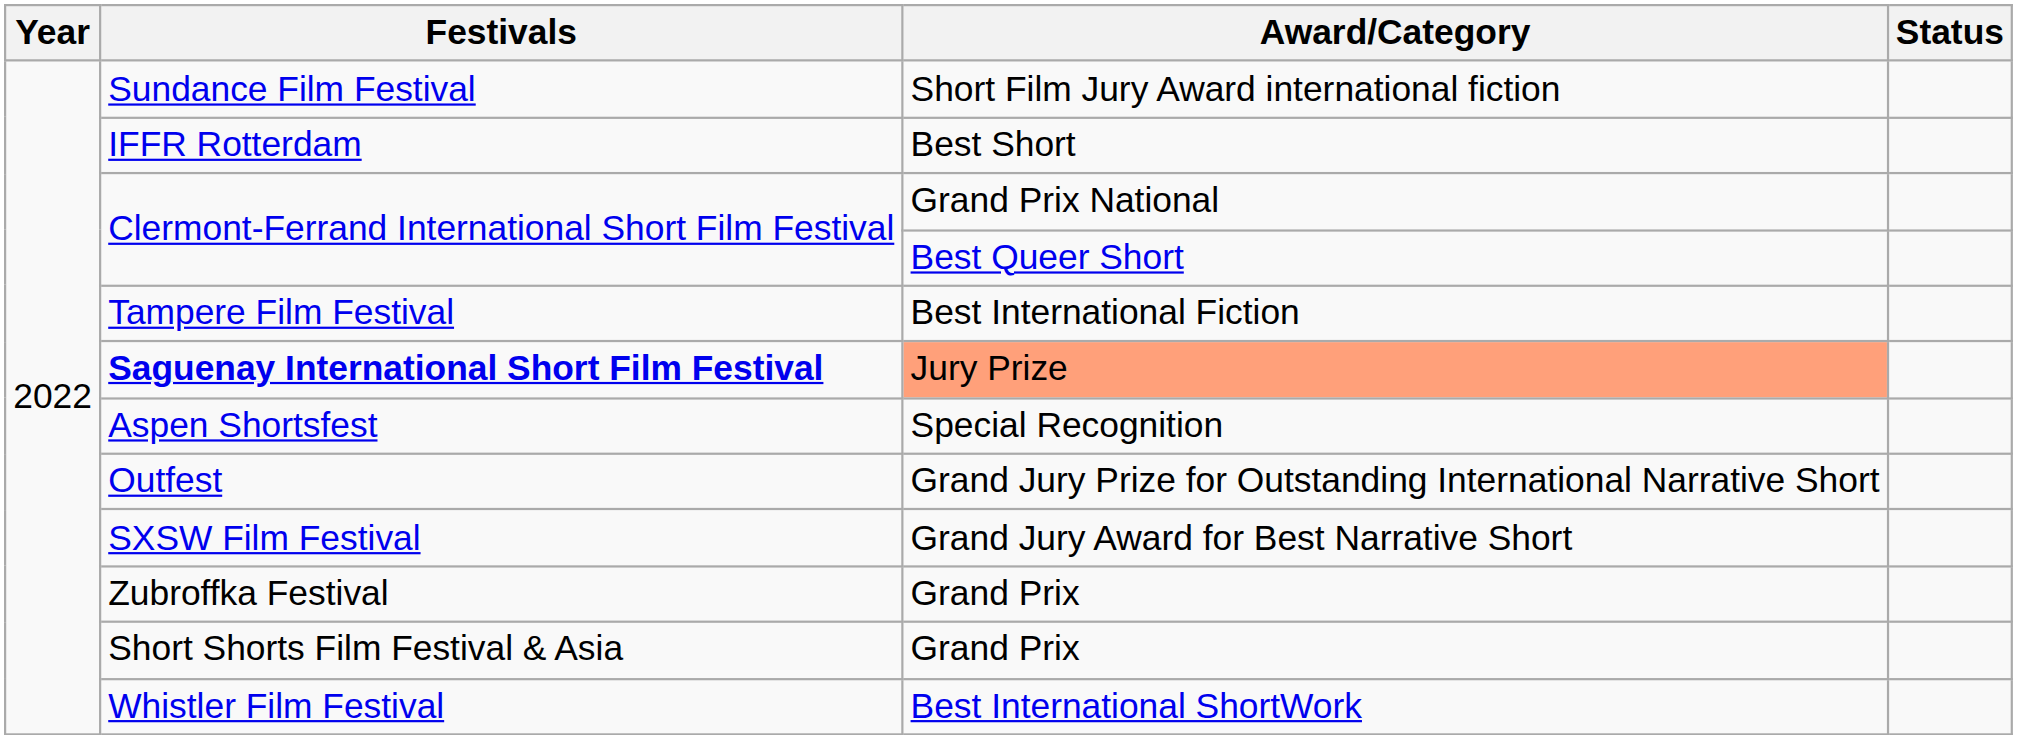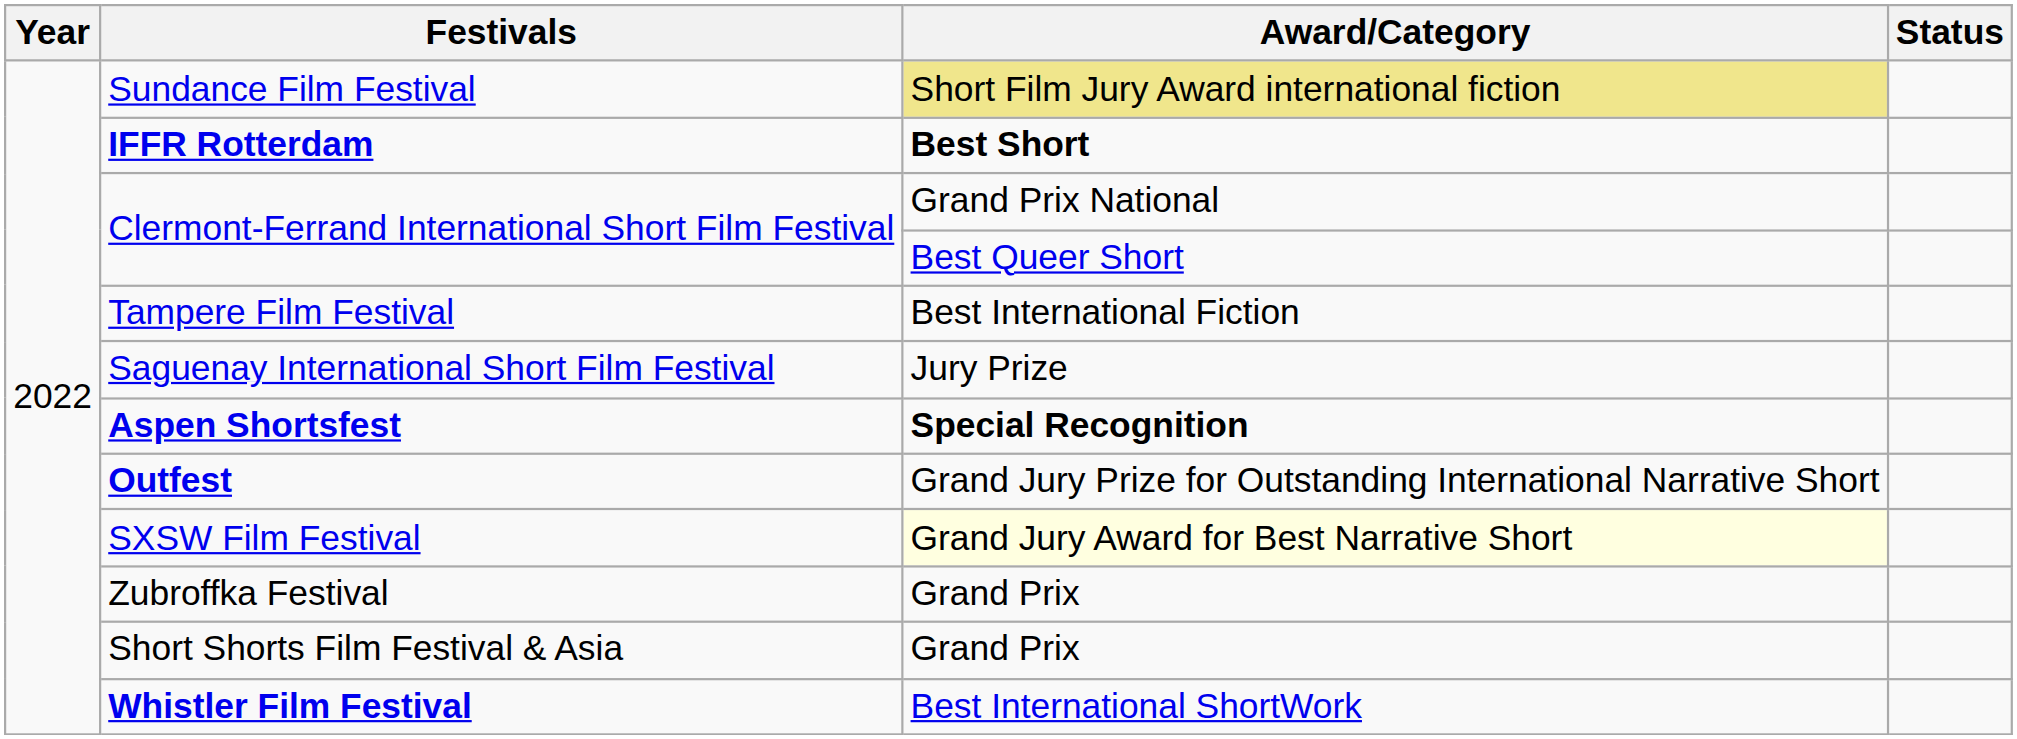Sundance Film Festival | Award/Category: no background -> khaki background
IFFR Rotterdam | Festivals: normal -> bold
IFFR Rotterdam | Award/Category: normal -> bold
Saguenay International Short Film Festival | Festivals: bold -> normal
Saguenay International Short Film Festival | Award/Category: lightsalmon background -> no background
Aspen Shortsfest | Festivals: normal -> bold
Aspen Shortsfest | Award/Category: normal -> bold
Outfest | Festivals: normal -> bold
SXSW Film Festival | Award/Category: no background -> lightyellow background
Whistler Film Festival | Festivals: normal -> bold
